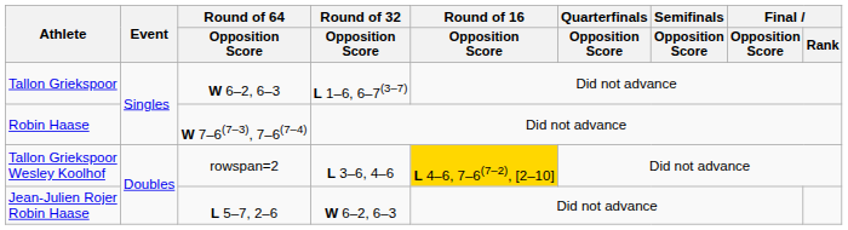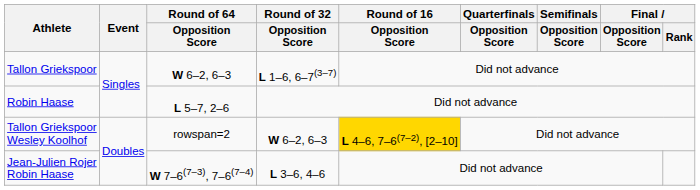Robin Haase | Round of 64 / Opposition Score: W 7–6(7–3), 7–6(7–4) -> L 5–7, 2–6
Tallon Griekspoor Wesley Koolhof | Round of 32 / Opposition Score: L 3–6, 4–6 -> W 6–2, 6–3
Jean-Julien Rojer Robin Haase | Round of 64 / Opposition Score: L 5–7, 2–6 -> W 7–6(7–3), 7–6(7–4)
Jean-Julien Rojer Robin Haase | Round of 32 / Opposition Score: W 6–2, 6–3 -> L 3–6, 4–6
